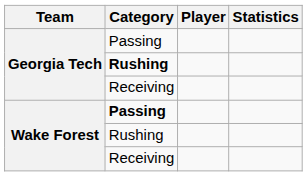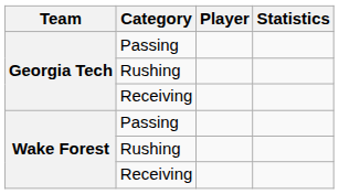Georgia Tech / Rushing | Category: bold -> normal
Wake Forest / Passing | Category: bold -> normal
